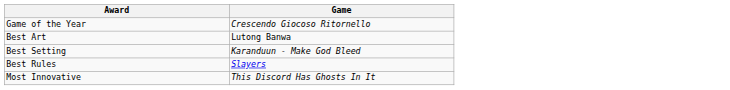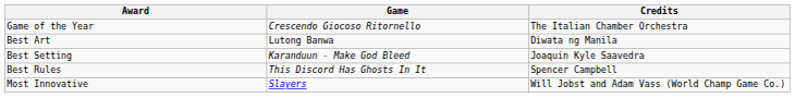+ column: Credits | The Italian Chamber Orchestra | Diwata ng Manila | Joaquin Kyle Saavedra | Spencer Campbell | Will Jobst and Adam Vass (World Champ Game Co.)
Best Rules | Game: Slayers -> This Discord Has Ghosts In It
Most Innovative | Game: This Discord Has Ghosts In It -> Slayers
